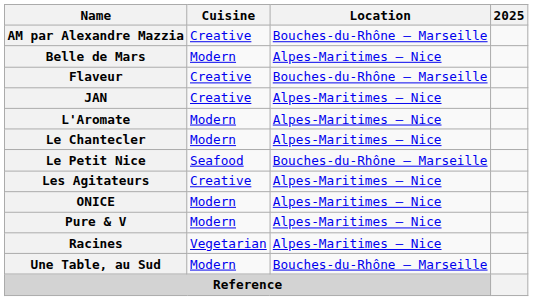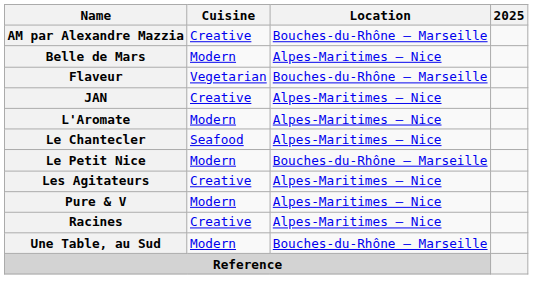Flaveur | Cuisine: Creative -> Vegetarian
Le Chantecler | Cuisine: Modern -> Seafood
Le Petit Nice | Cuisine: Seafood -> Modern
- row: ONICE | Modern | Alpes-Maritimes – Nice
Racines | Cuisine: Vegetarian -> Creative
